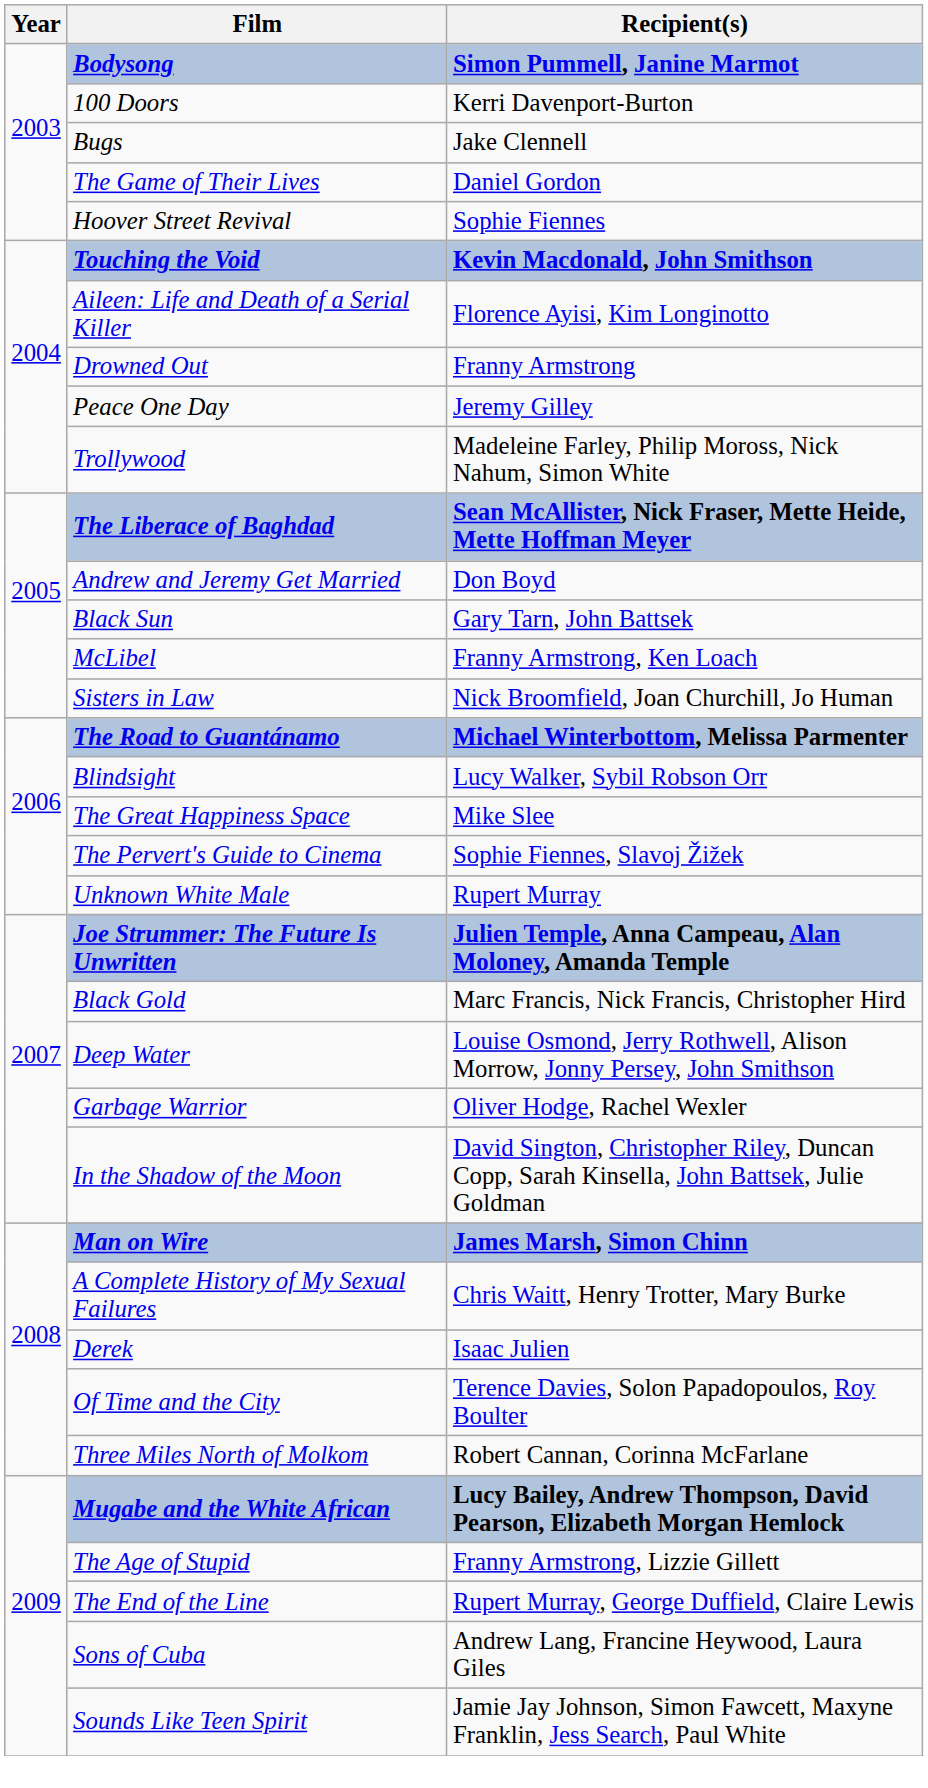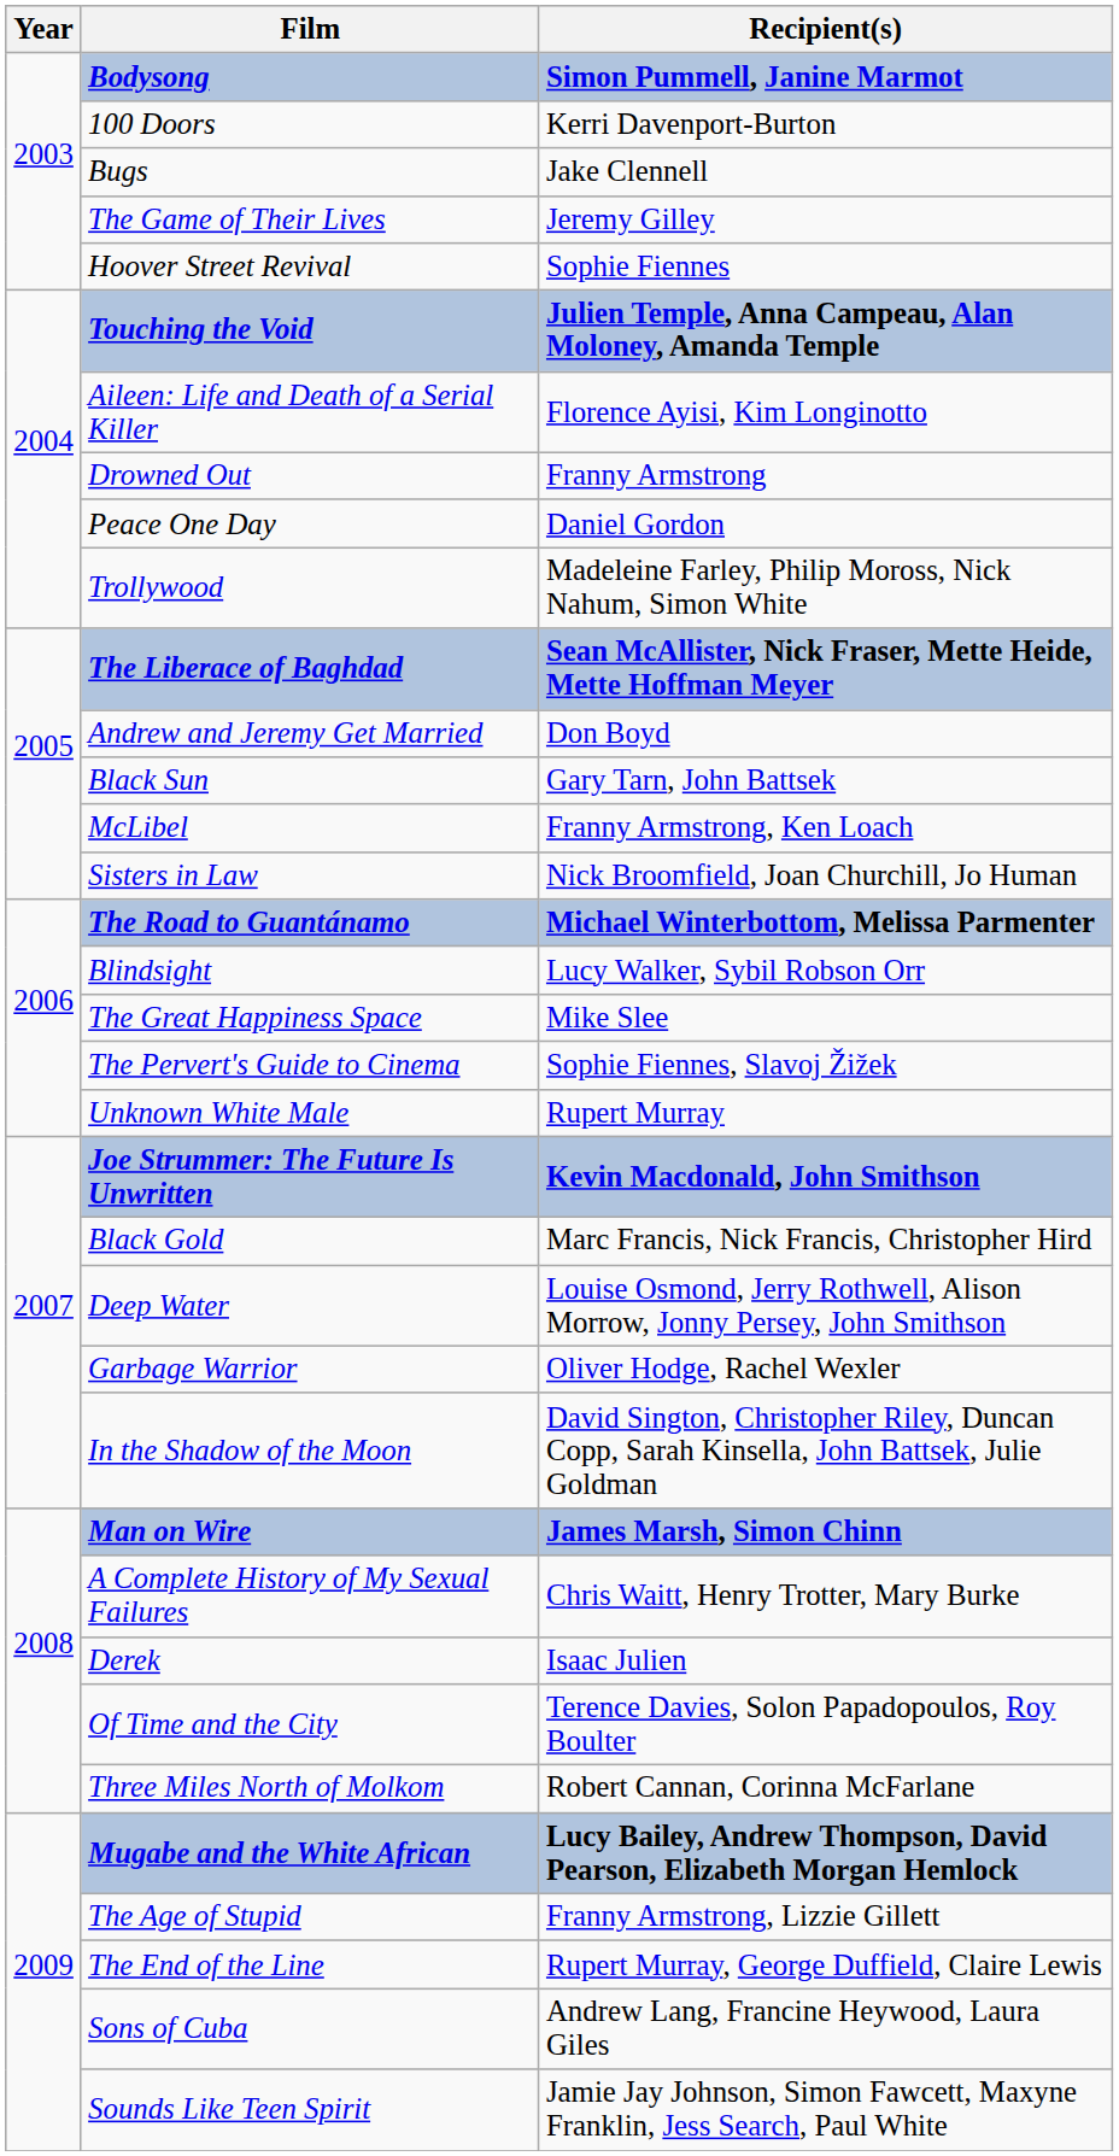The Game of Their Lives | Recipient(s): Daniel Gordon -> Jeremy Gilley
Touching the Void | Recipient(s): Kevin Macdonald, John Smithson -> Julien Temple, Anna Campeau, Alan Moloney, Amanda Temple
Peace One Day | Recipient(s): Jeremy Gilley -> Daniel Gordon
Joe Strummer: The Future Is Unwritten | Recipient(s): Julien Temple, Anna Campeau, Alan Moloney, Amanda Temple -> Kevin Macdonald, John Smithson
